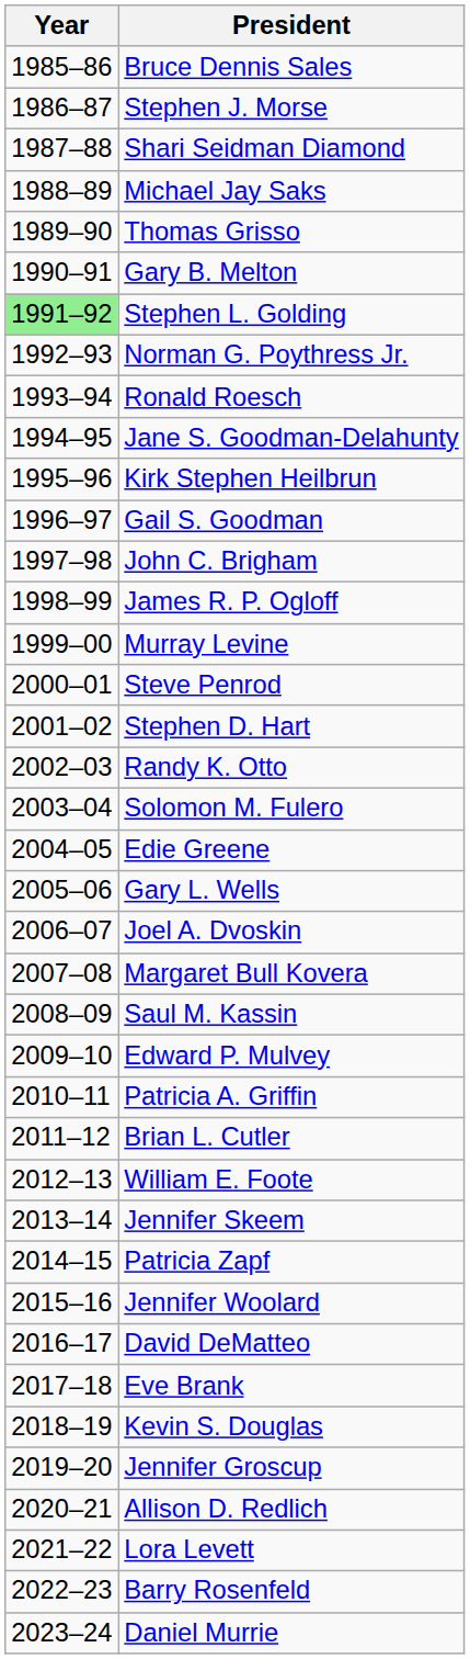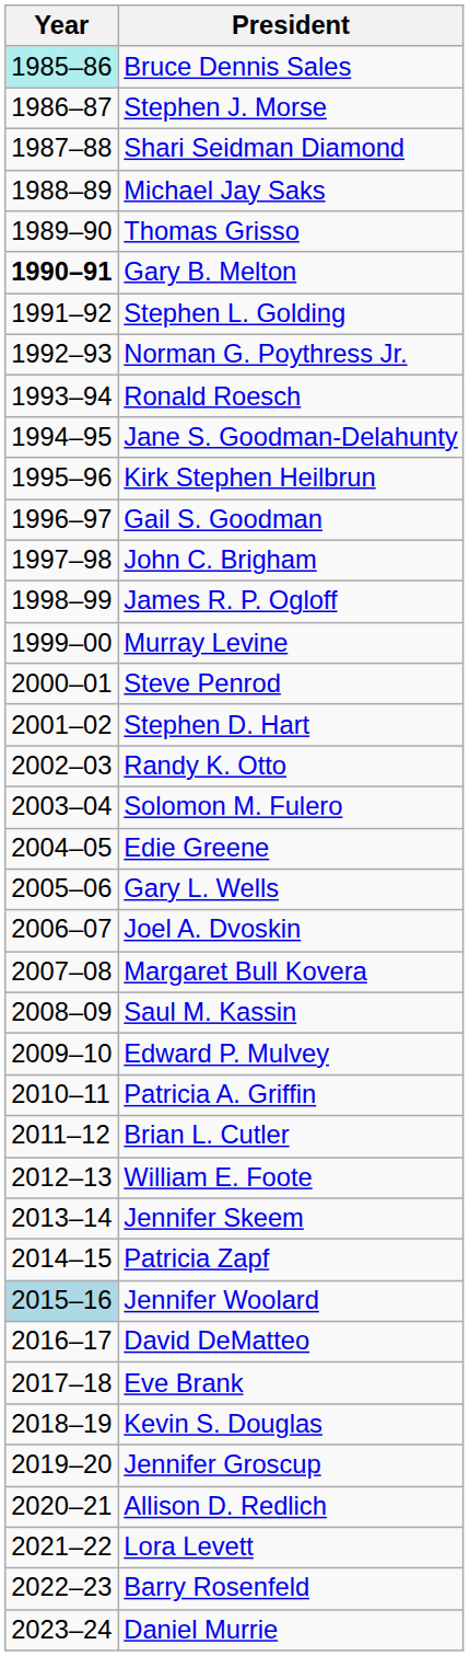Bruce Dennis Sales | Year: no background -> paleturquoise background
Gary B. Melton | Year: normal -> bold
Stephen L. Golding | Year: lightgreen background -> no background
Jennifer Woolard | Year: no background -> lightblue background
